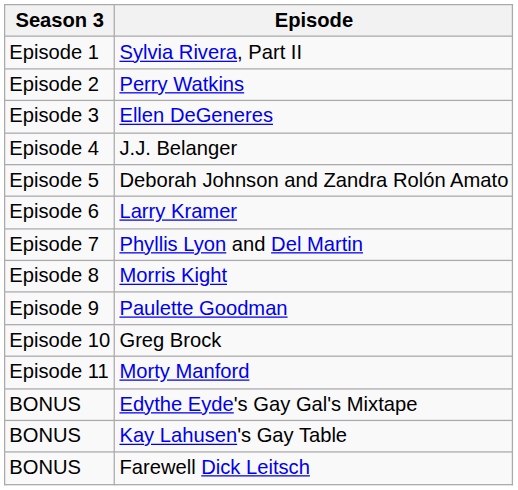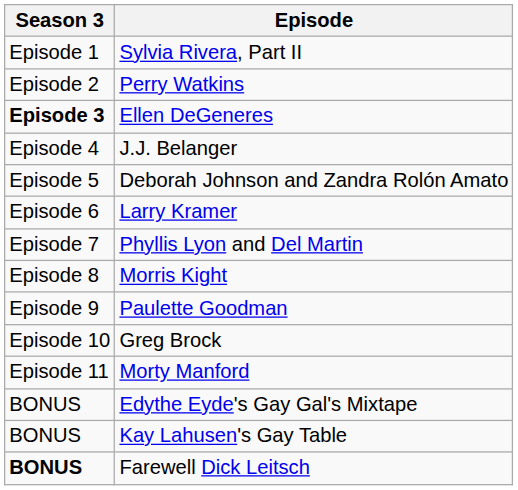Ellen DeGeneres | Season 3: normal -> bold
Farewell Dick Leitsch | Season 3: normal -> bold
